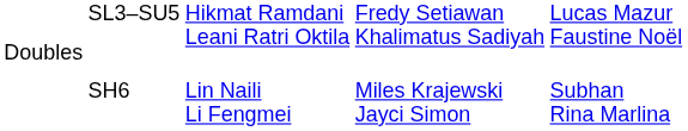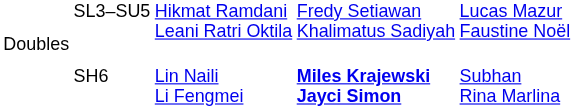Doubles / SH6 | column 4: normal -> bold
